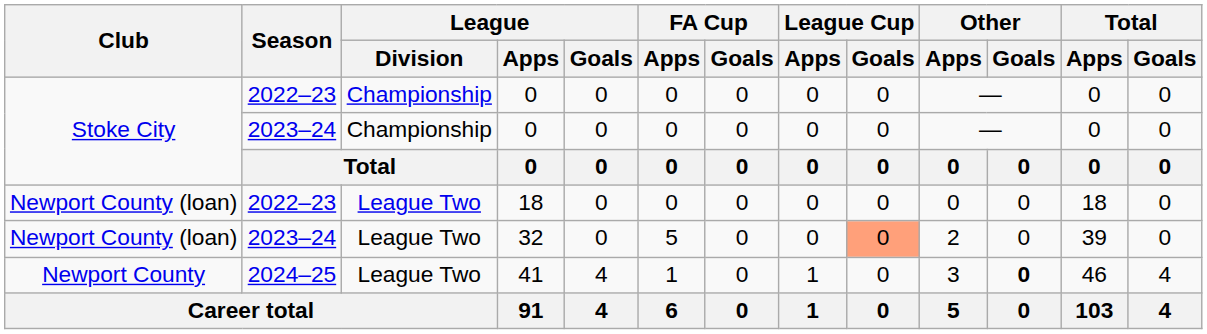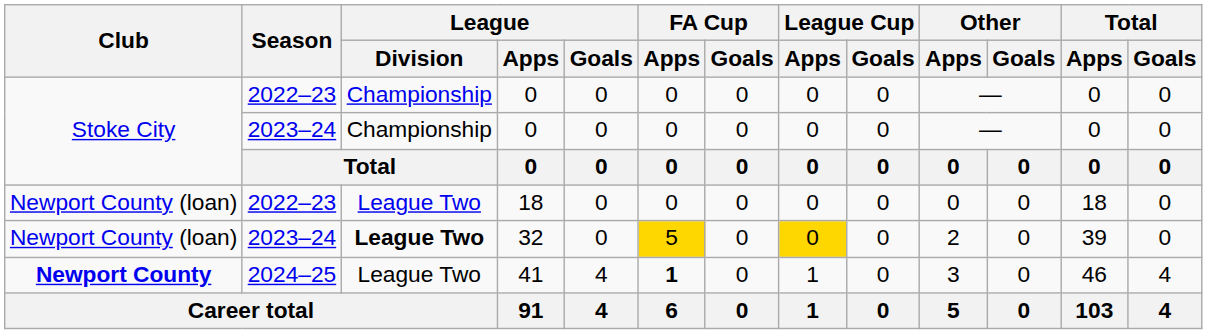32 | League / Division: normal -> bold
32 | FA Cup / Apps: no background -> gold background
32 | League Cup / Apps: no background -> gold background
32 | League Cup / Goals: lightsalmon background -> no background
41 | Club: normal -> bold
41 | FA Cup / Apps: normal -> bold
41 | Other / Goals: bold -> normal
